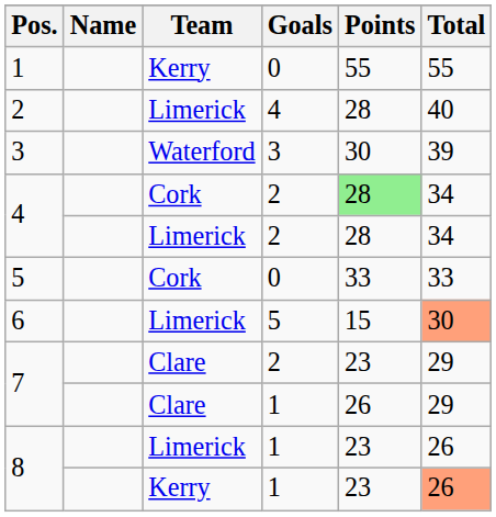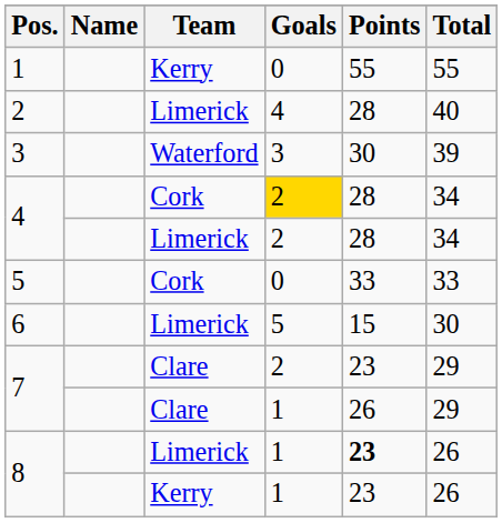4 / Cork | Goals: no background -> gold background
4 / Cork | Points: lightgreen background -> no background
6 | Total: lightsalmon background -> no background
8 / Limerick | Points: normal -> bold
8 / Kerry | Total: lightsalmon background -> no background
